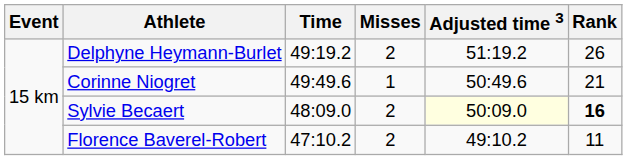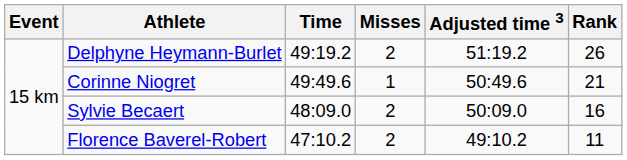Sylvie Becaert | Adjusted time 3: lightyellow background -> no background
Sylvie Becaert | Rank: bold -> normal
